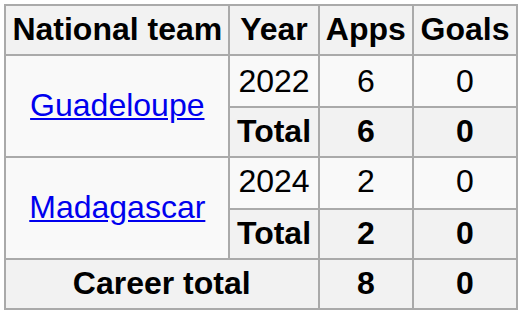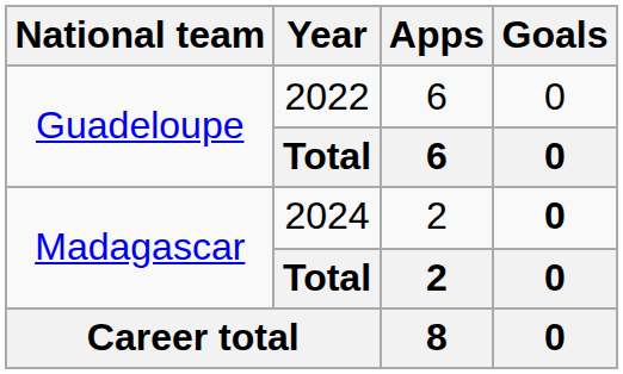Madagascar / 2024 | Goals: normal -> bold
